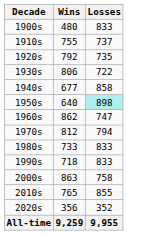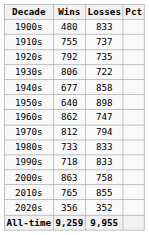+ column: Pct
1950s | Losses: paleturquoise background -> no background
